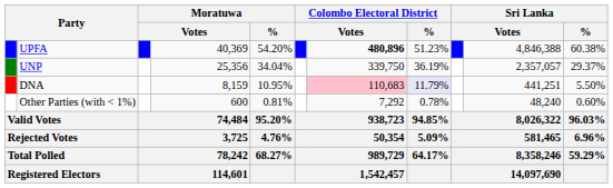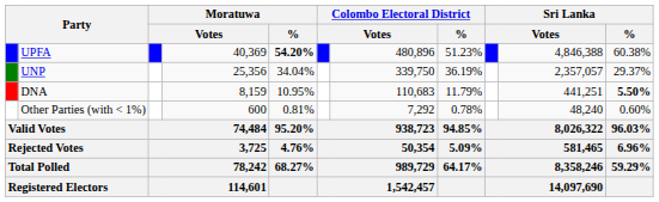UPFA | Moratuwa / %: normal -> bold
UPFA | column 7: bold -> normal
DNA | column 7: pink background -> no background
DNA | Colombo Electoral District / %: lavender background -> no background
DNA | Sri Lanka / %: normal -> bold
